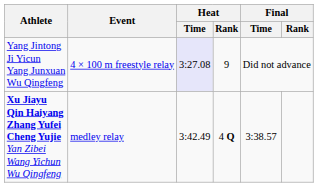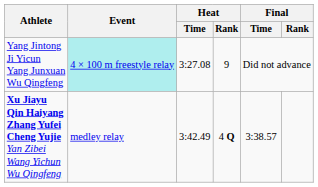Yang Jintong Ji Yicun Yang Junxuan Wu Qingfeng | Event: no background -> paleturquoise background
Yang Jintong Ji Yicun Yang Junxuan Wu Qingfeng | Heat / Time: lavender background -> no background
